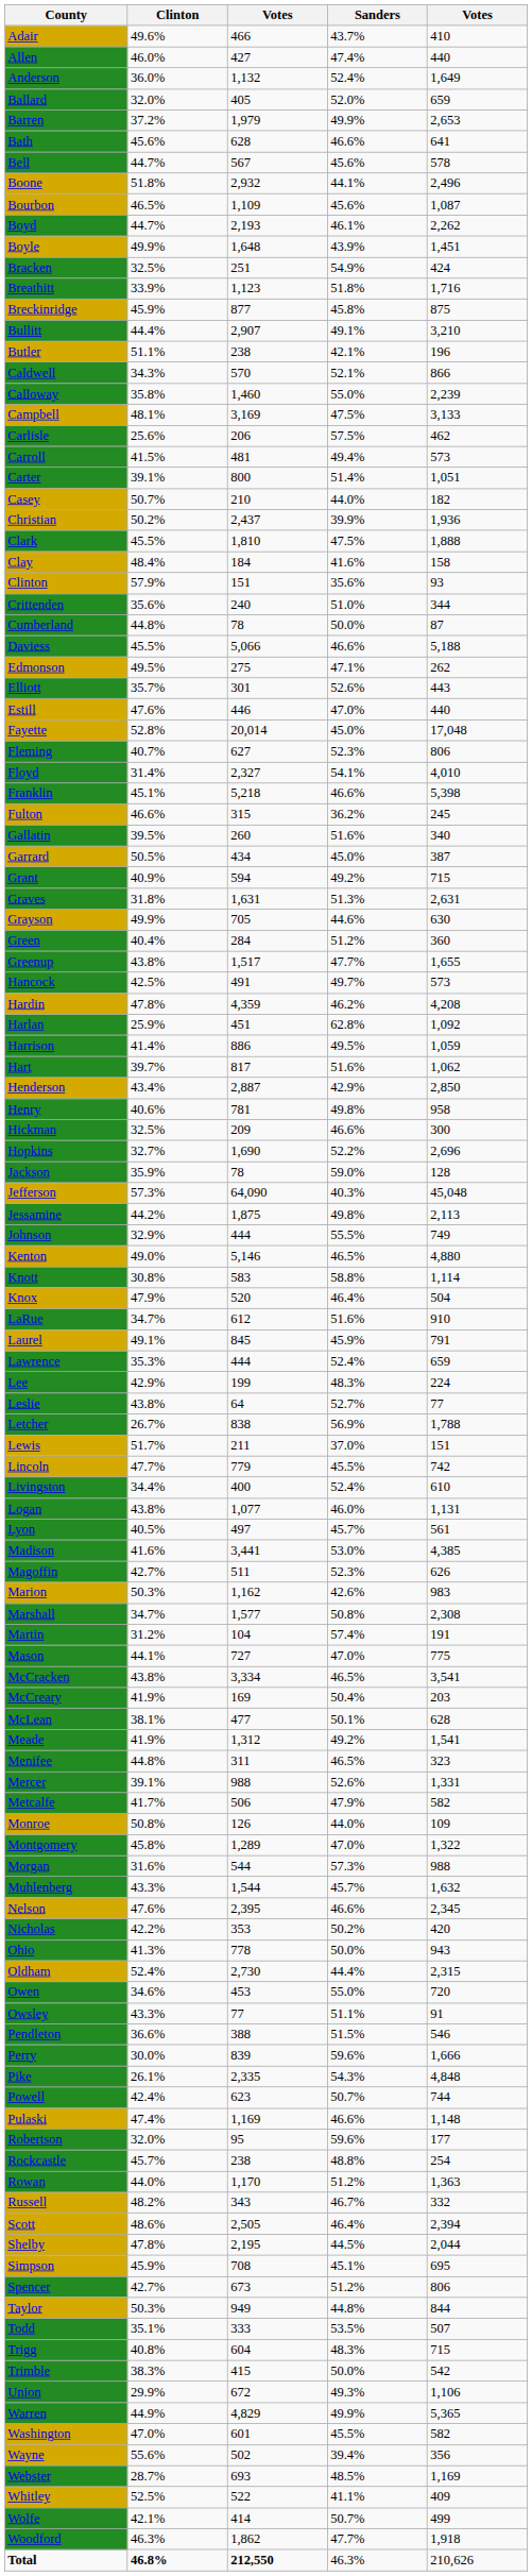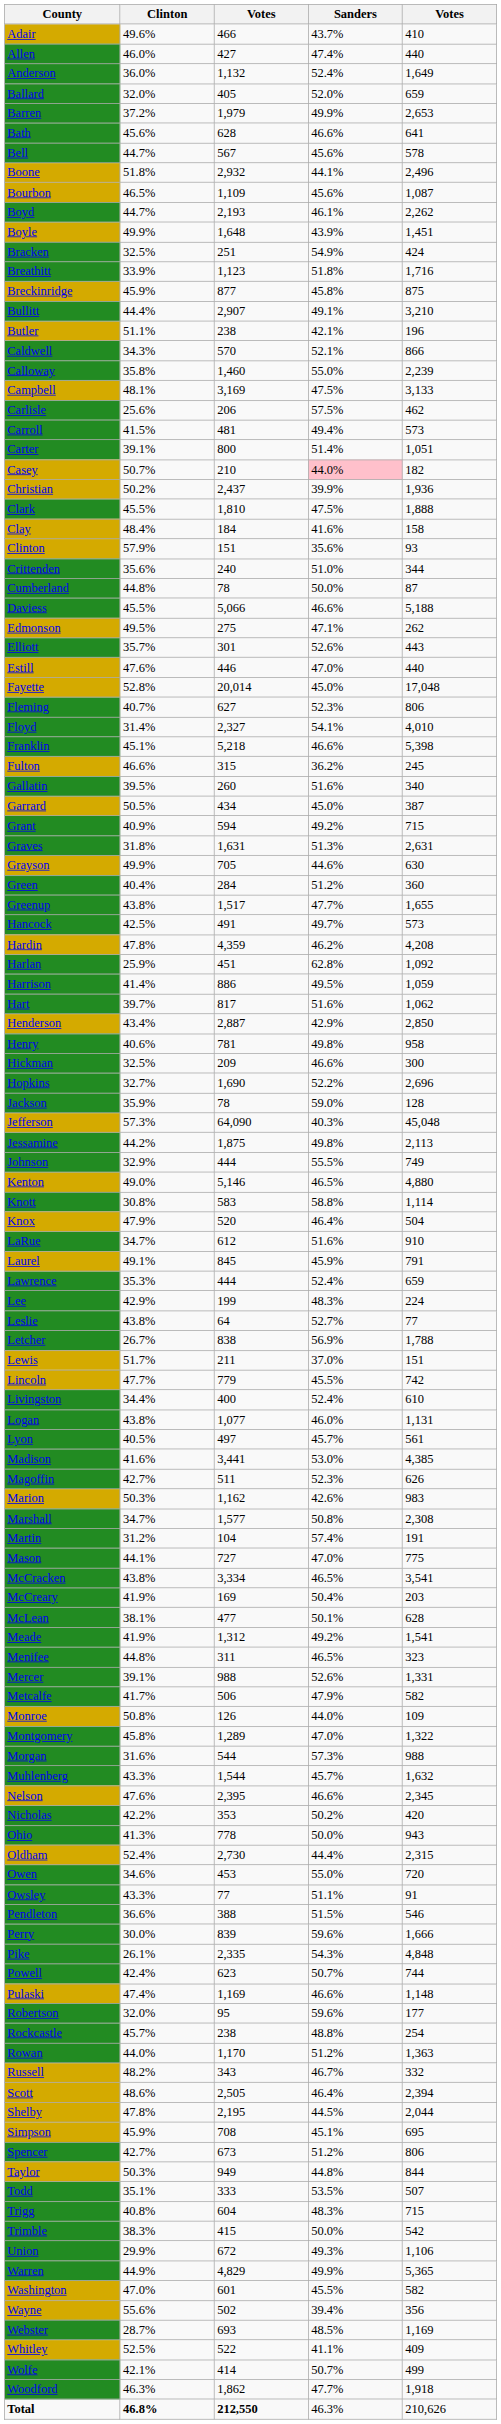Casey | Sanders: no background -> pink background
